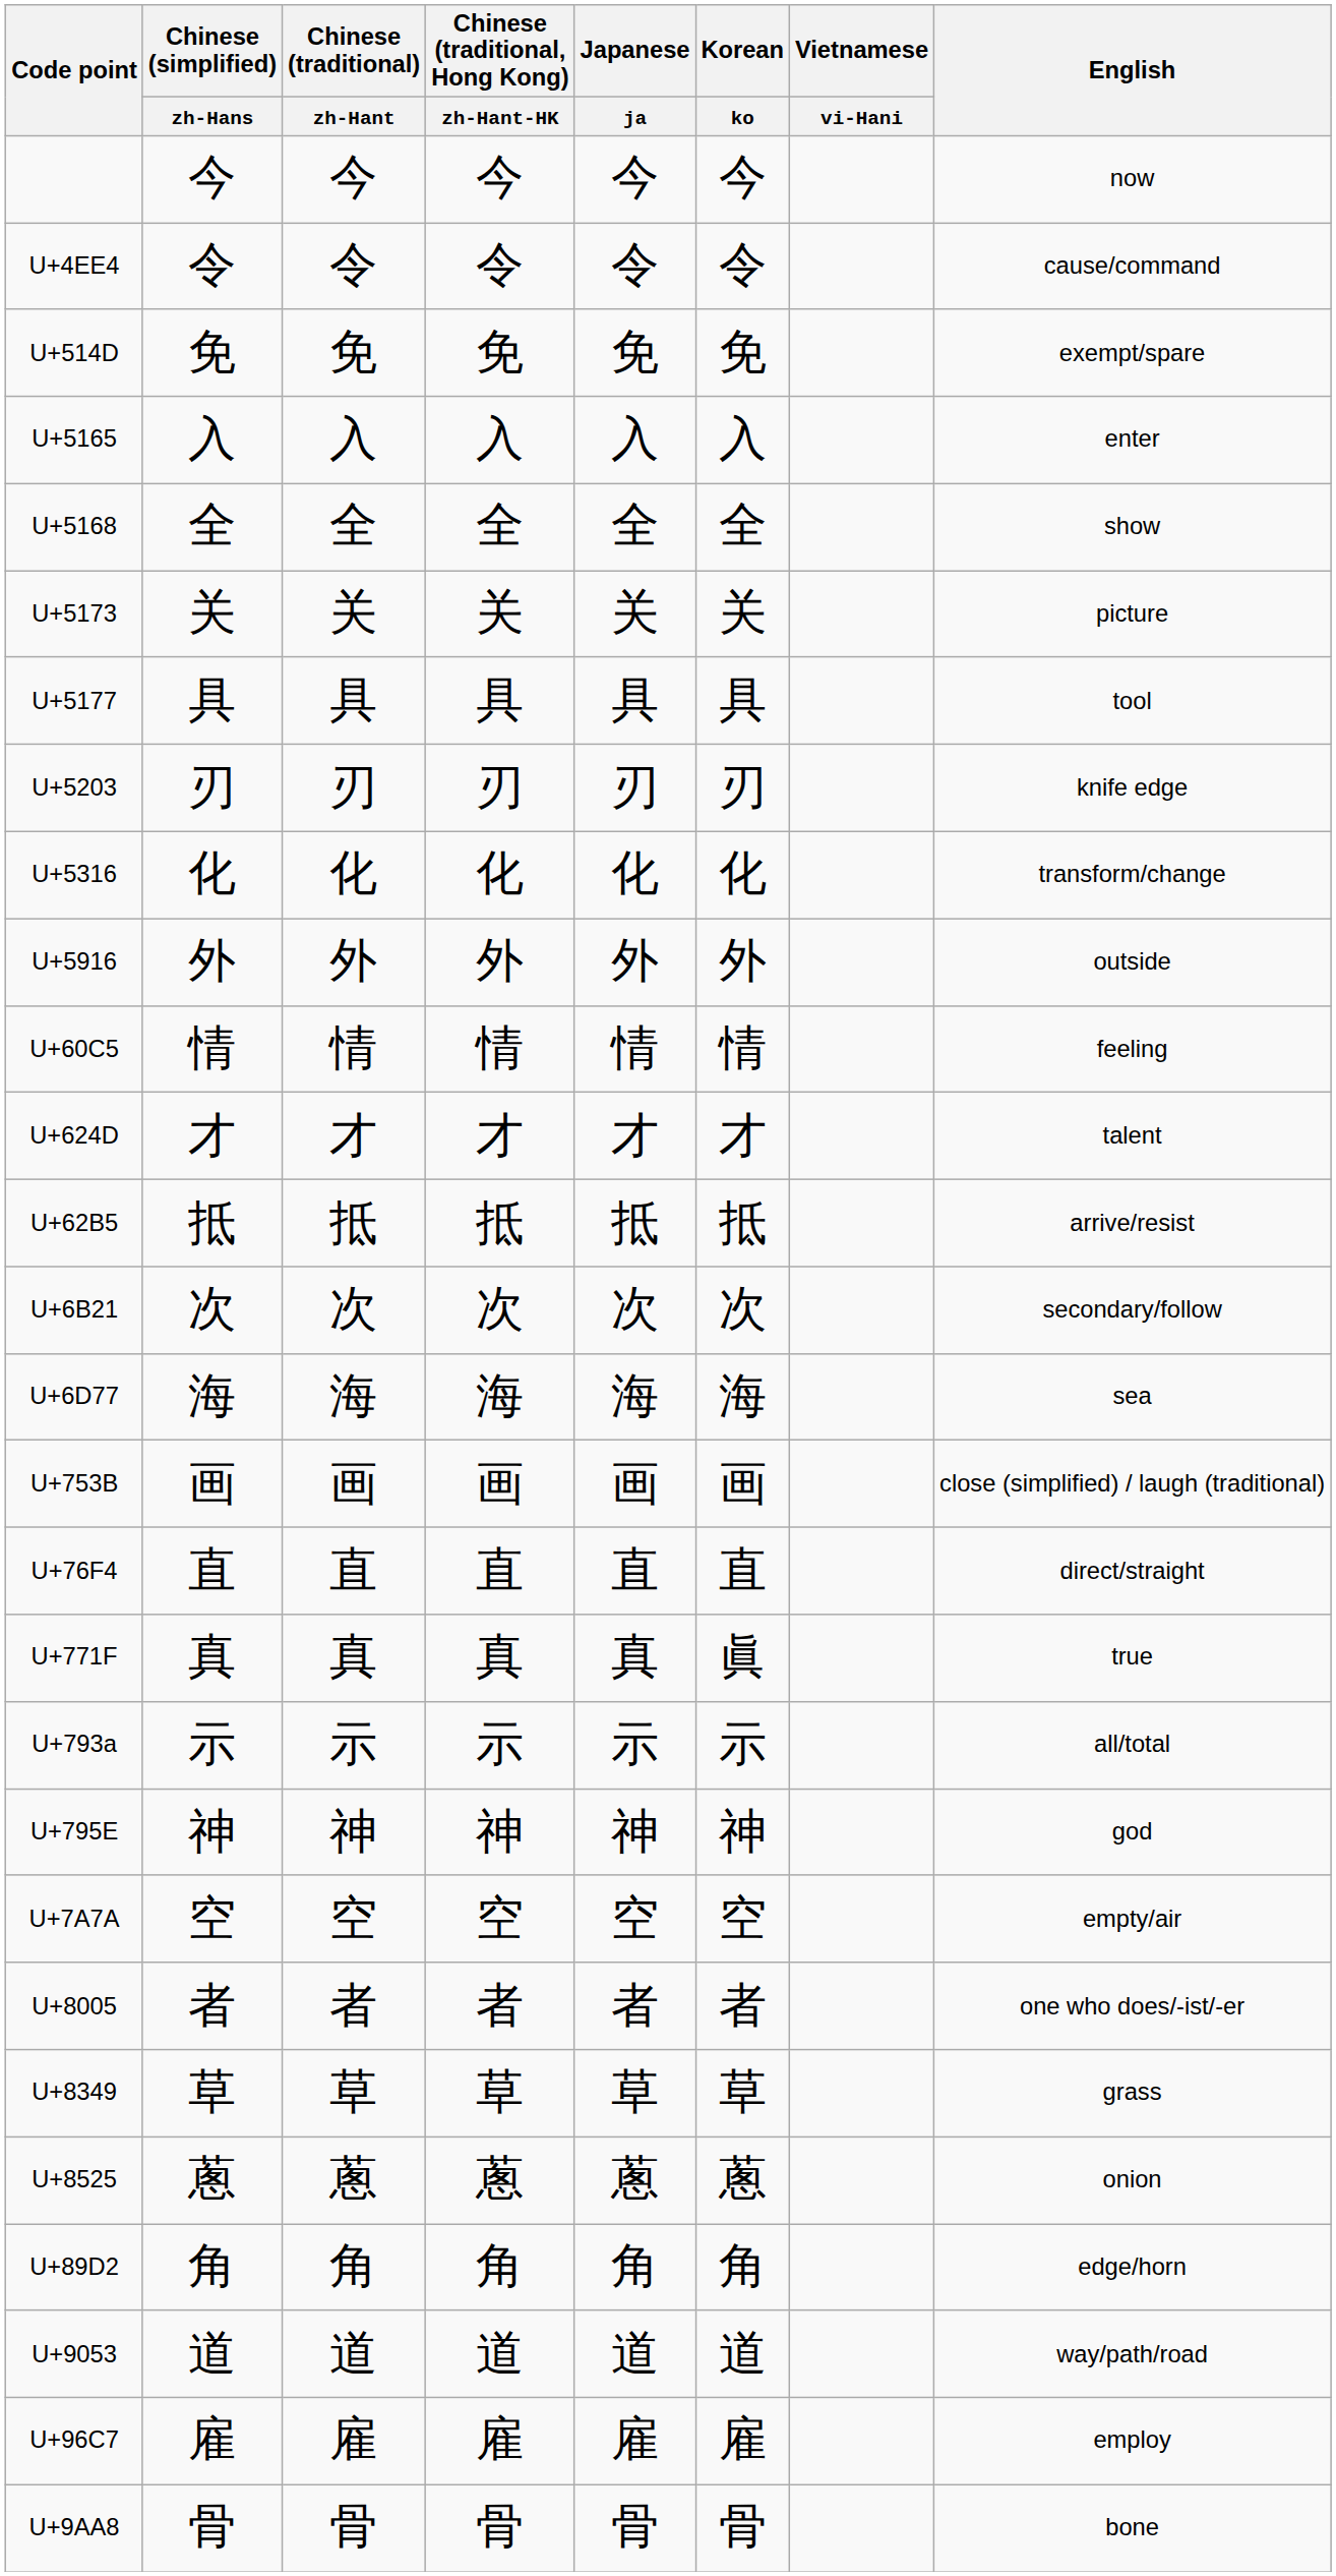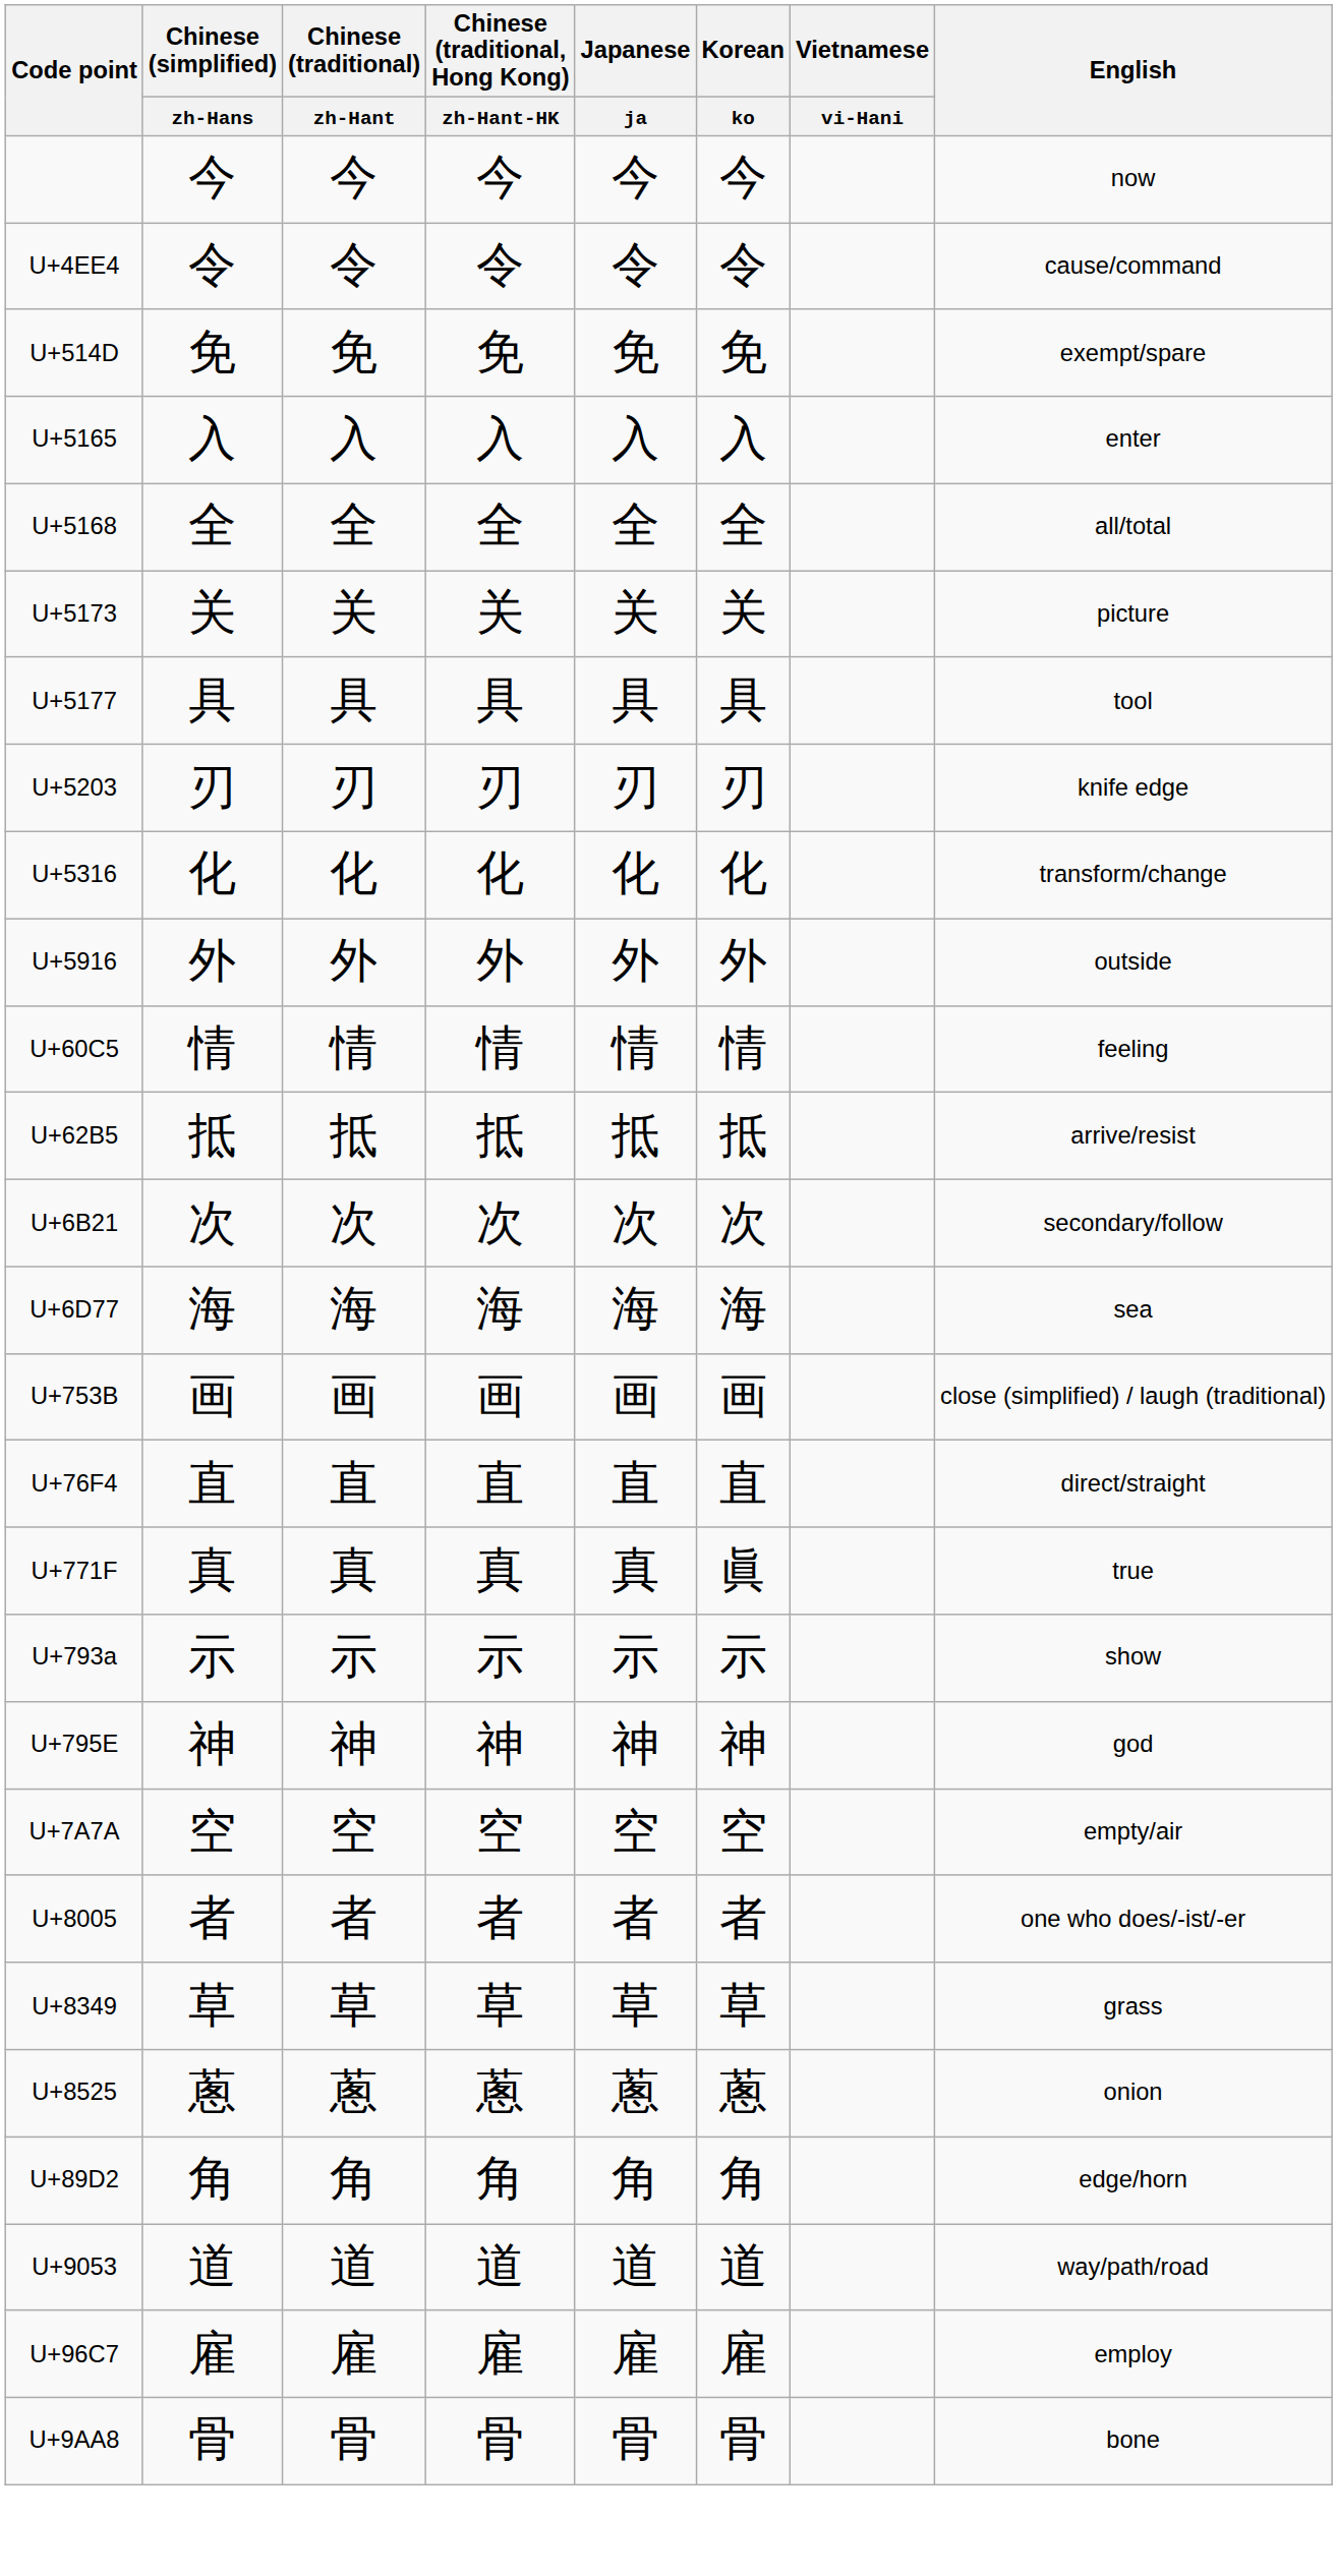U+5168 | English: show -> all/total
- row: U+624D | 才 | 才 | 才 | 才 | 才 | talent
U+793a | English: all/total -> show
